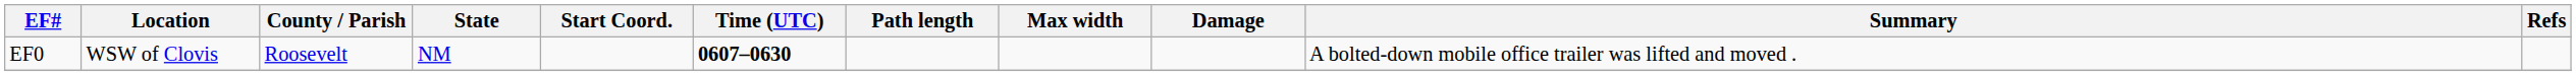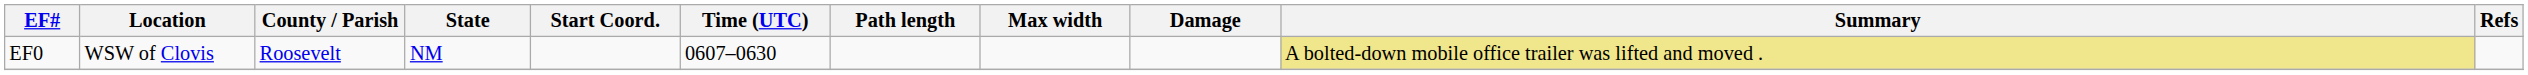EF0 | Time (UTC): bold -> normal
EF0 | Summary: no background -> khaki background
